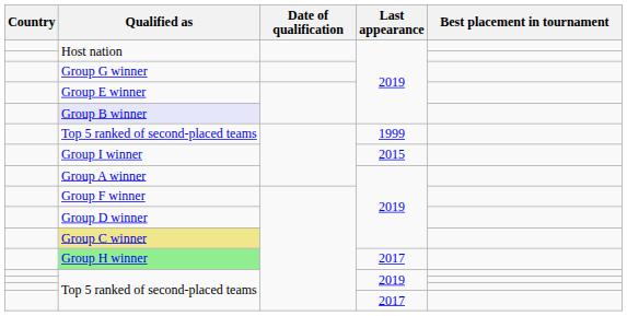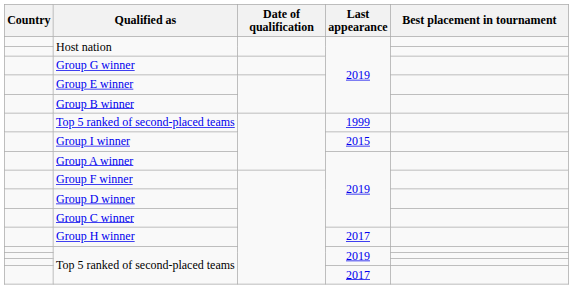Group B winner | Qualified as: lavender background -> no background
Group C winner | Qualified as: khaki background -> no background
Group H winner | Qualified as: lightgreen background -> no background
